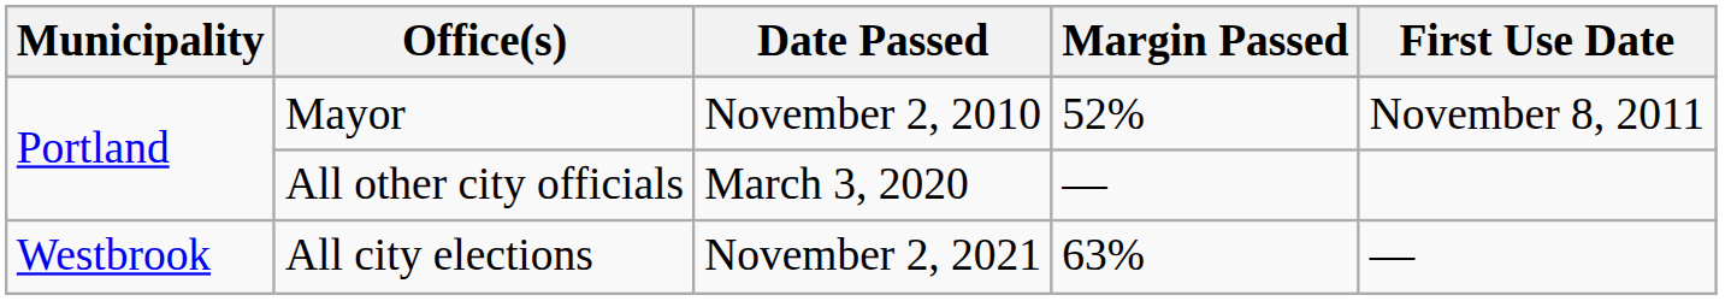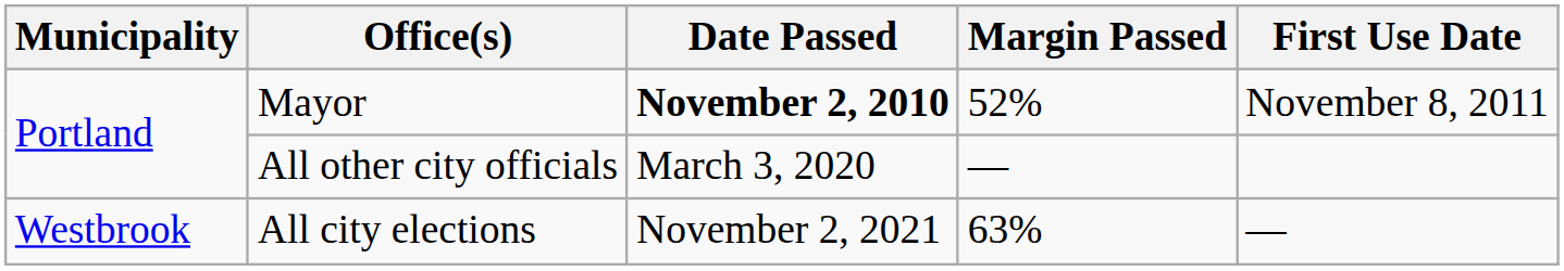Mayor | Date Passed: normal -> bold
